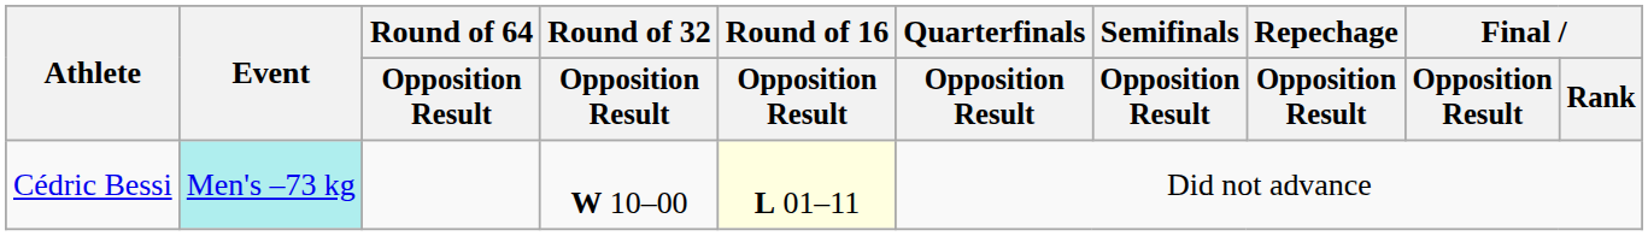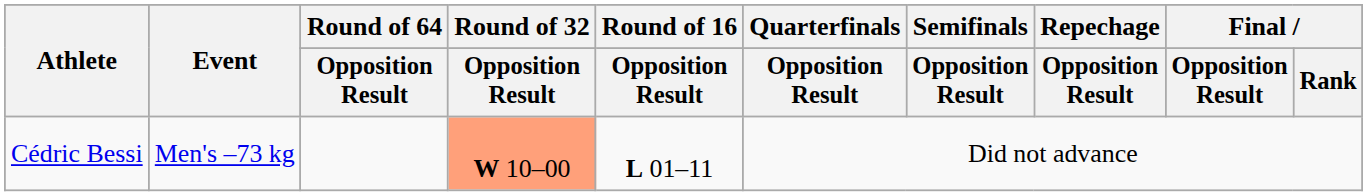Cédric Bessi | Event: paleturquoise background -> no background
Cédric Bessi | Round of 32 / Opposition Result: no background -> lightsalmon background
Cédric Bessi | Round of 16 / Opposition Result: lightyellow background -> no background
